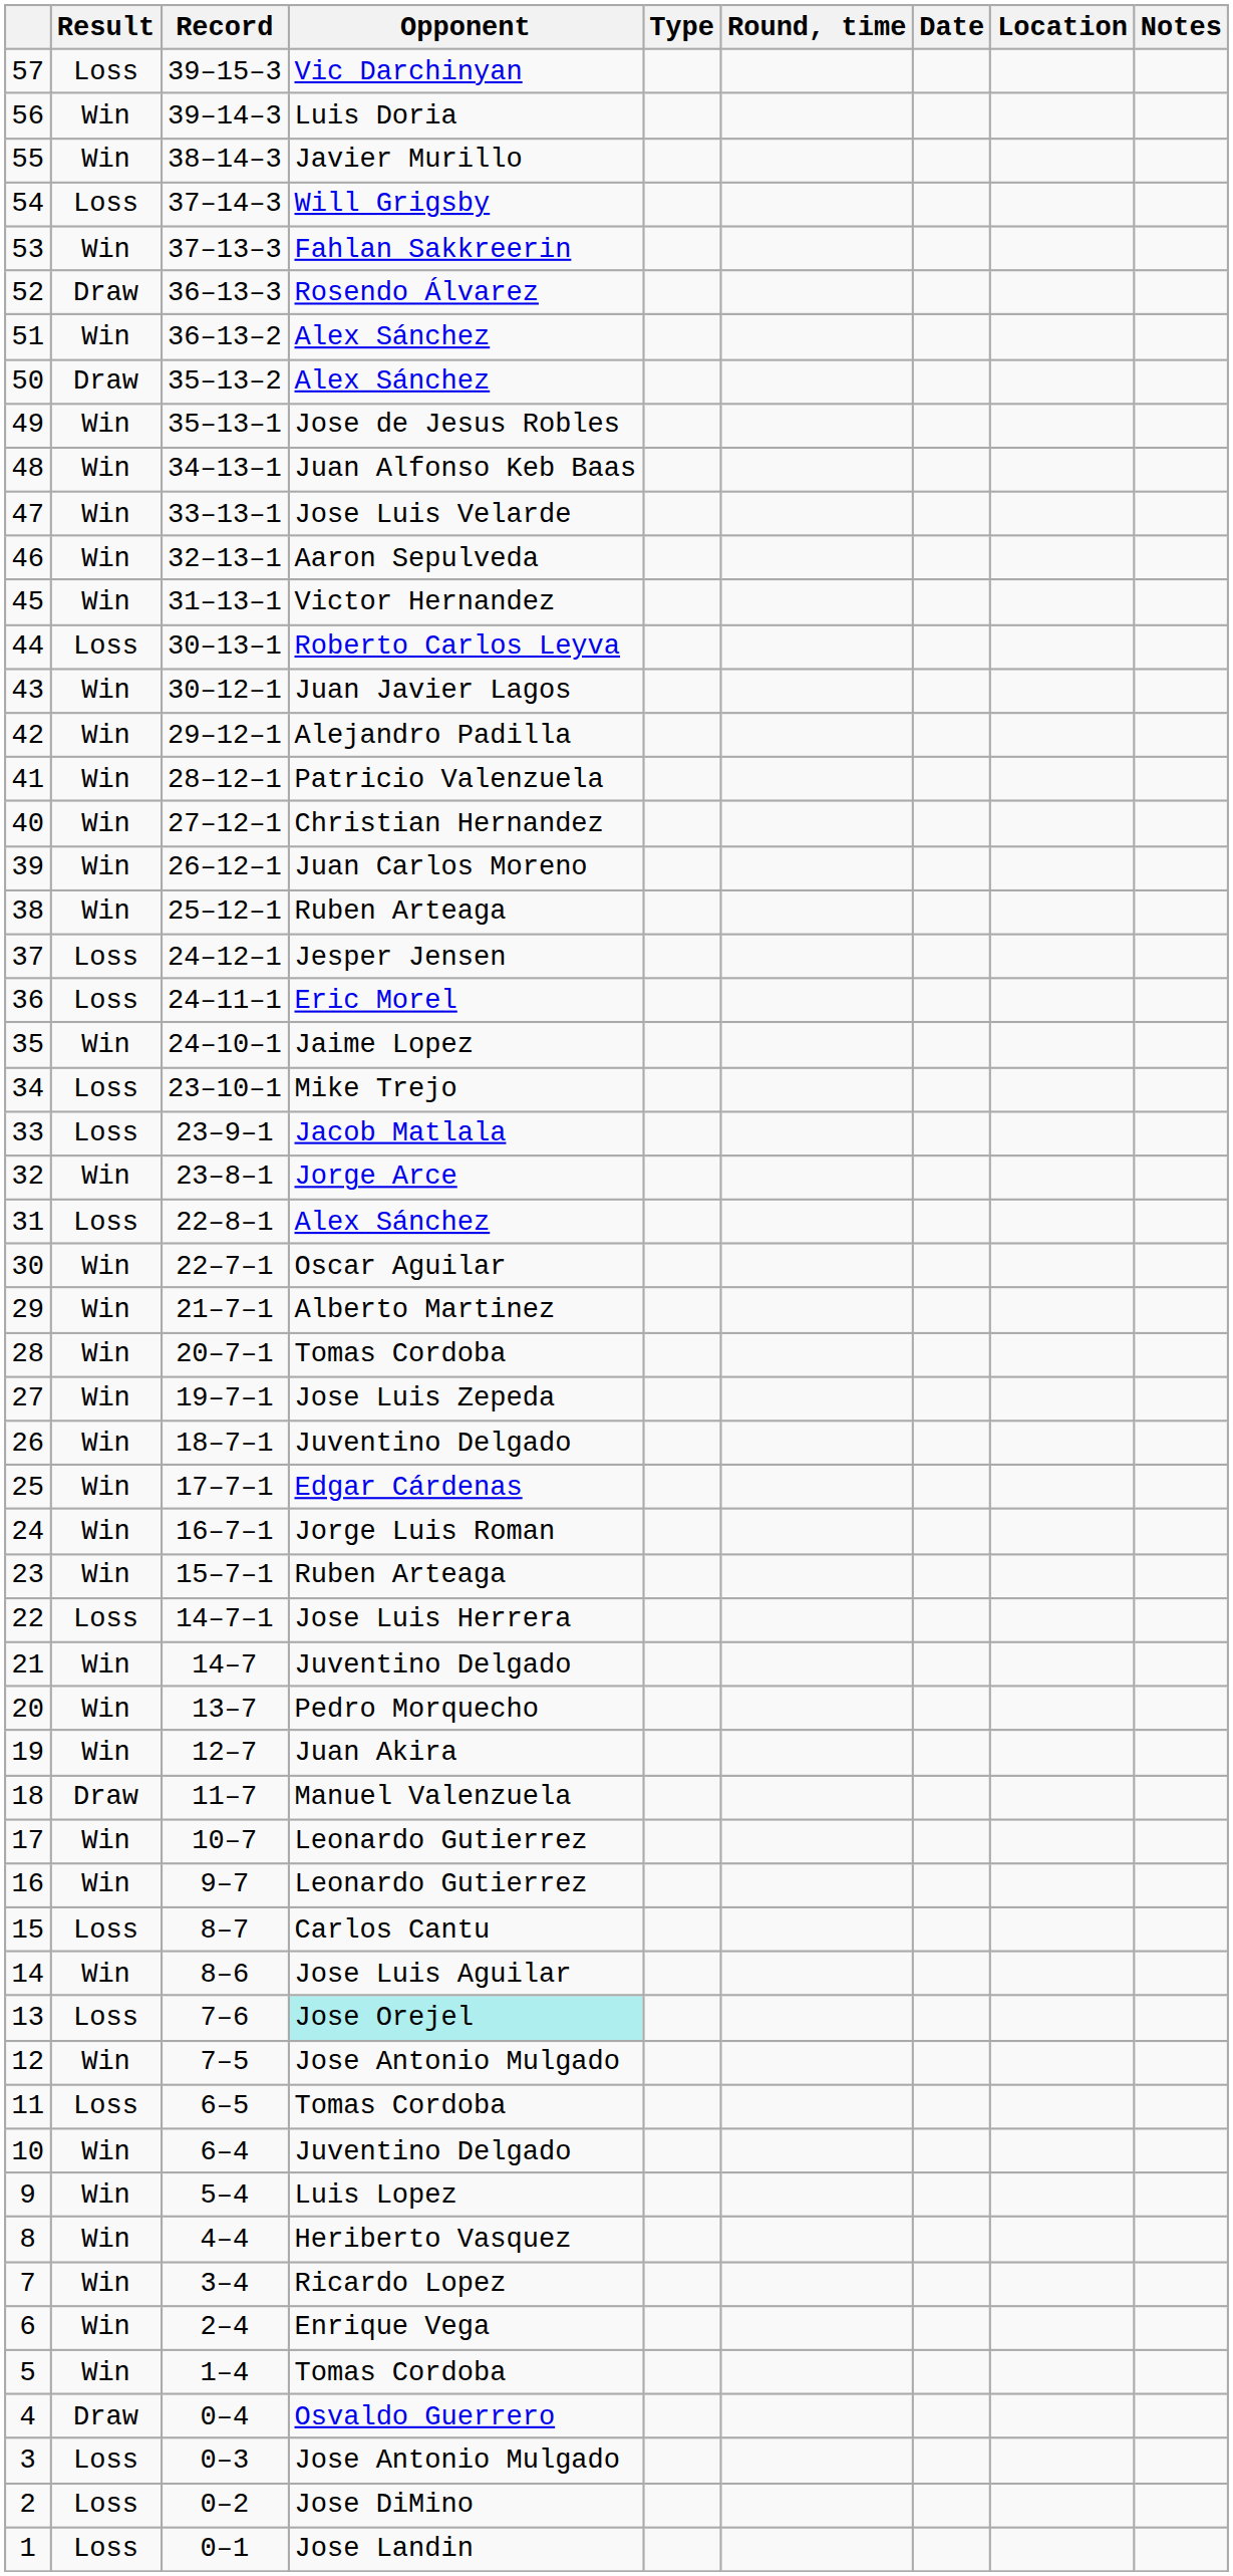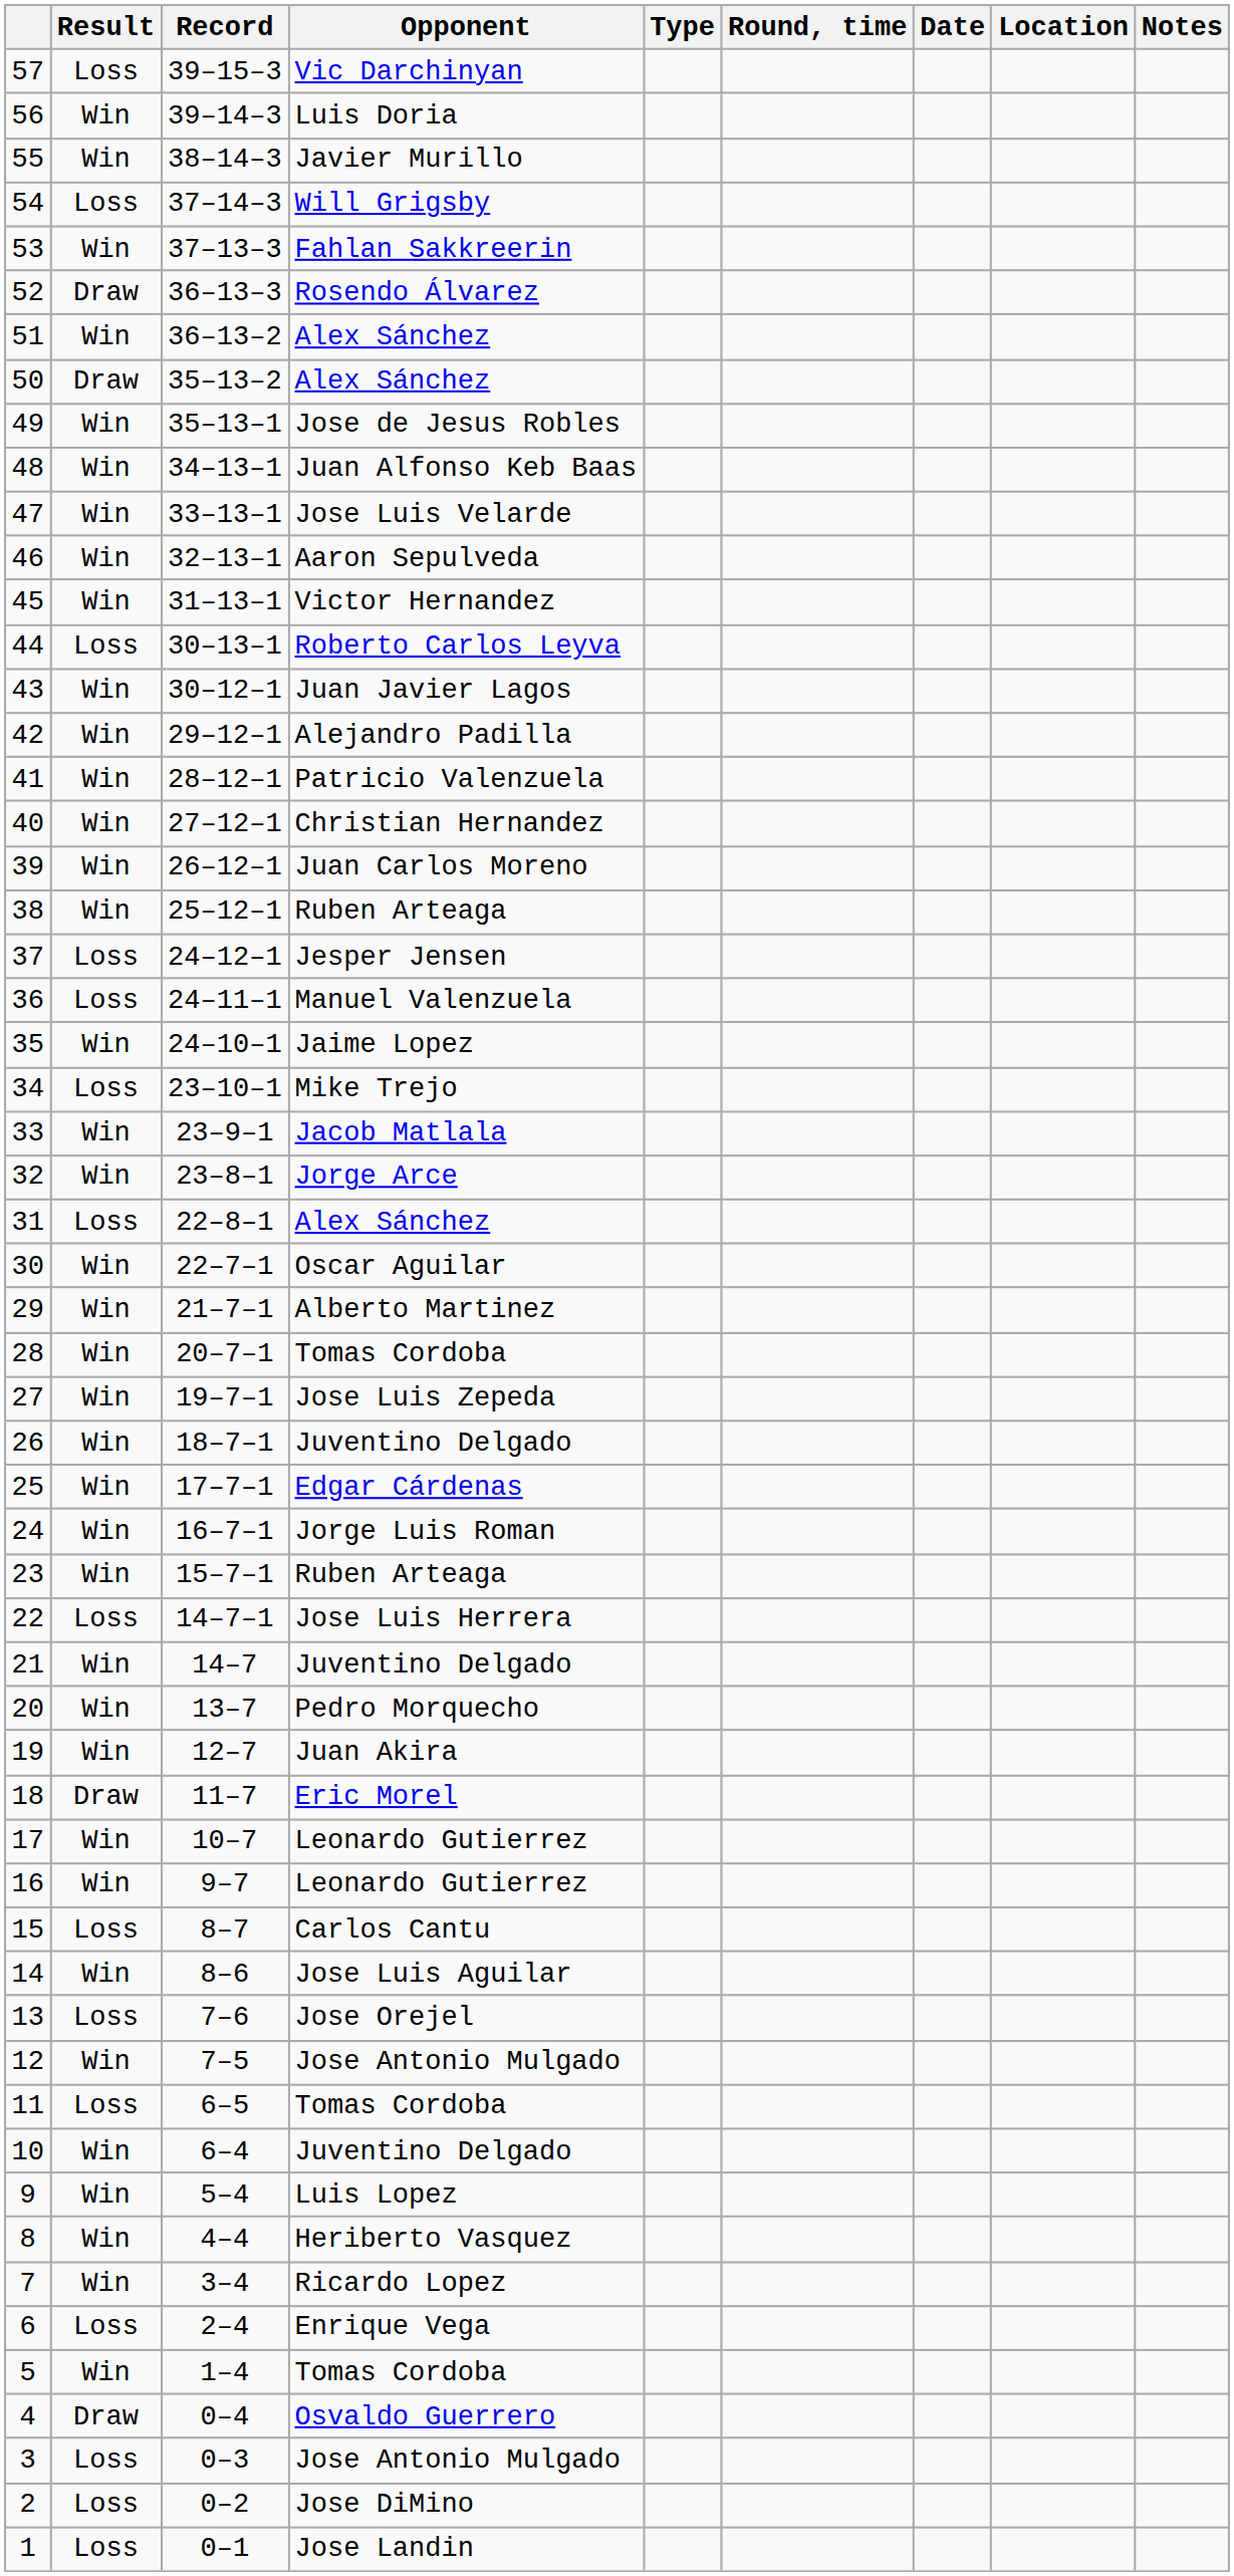36 | Opponent: Eric Morel -> Manuel Valenzuela
33 | Result: Loss -> Win
18 | Opponent: Manuel Valenzuela -> Eric Morel
13 | Opponent: paleturquoise background -> no background
6 | Result: Win -> Loss
